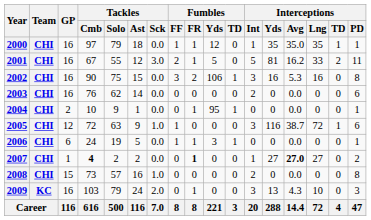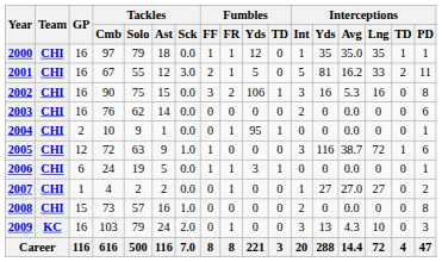2007 | Tackles / Cmb: bold -> normal
2007 | Fumbles / FR: bold -> normal
2007 | Interceptions / Avg: bold -> normal
